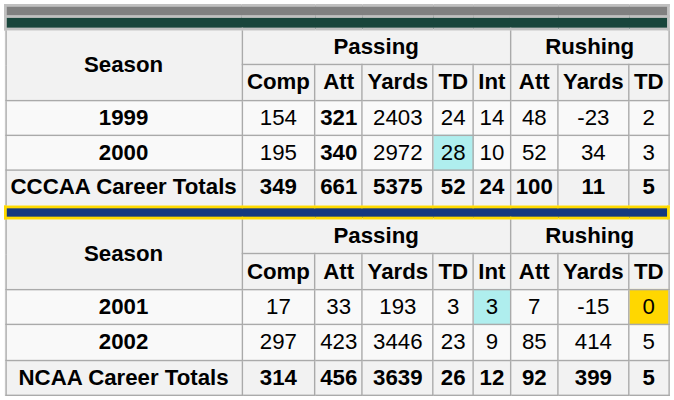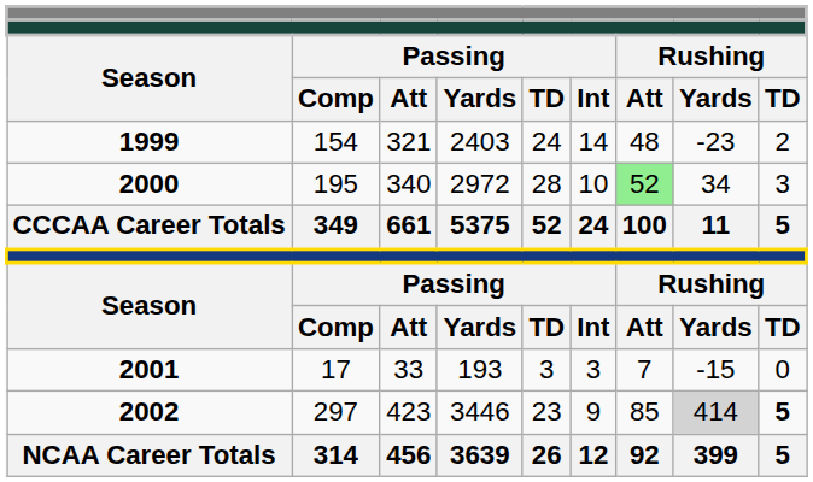1999 | column 3: bold -> normal
2000 | column 3: bold -> normal
2000 | column 5: paleturquoise background -> no background
2000 | column 7: no background -> lightgreen background
2001 | column 6: paleturquoise background -> no background
2001 | column 9: gold background -> no background
2002 | column 8: no background -> lightgrey background
2002 | column 9: normal -> bold
